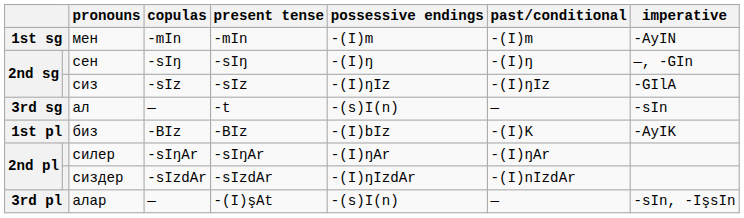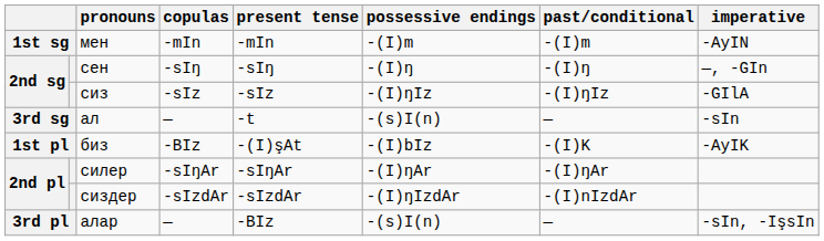биз | present tense: -BIz -> -(I)şAt
алар | present tense: -(I)şAt -> -BIz
